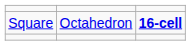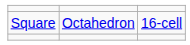Square | column 3: bold -> normal
